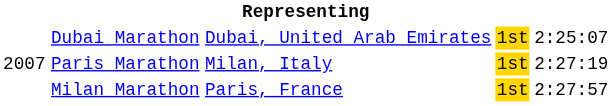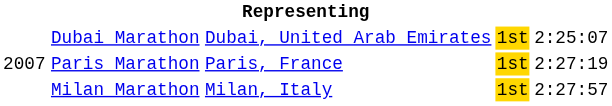Paris Marathon | column 3: Milan, Italy -> Paris, France
Milan Marathon | column 3: Paris, France -> Milan, Italy
